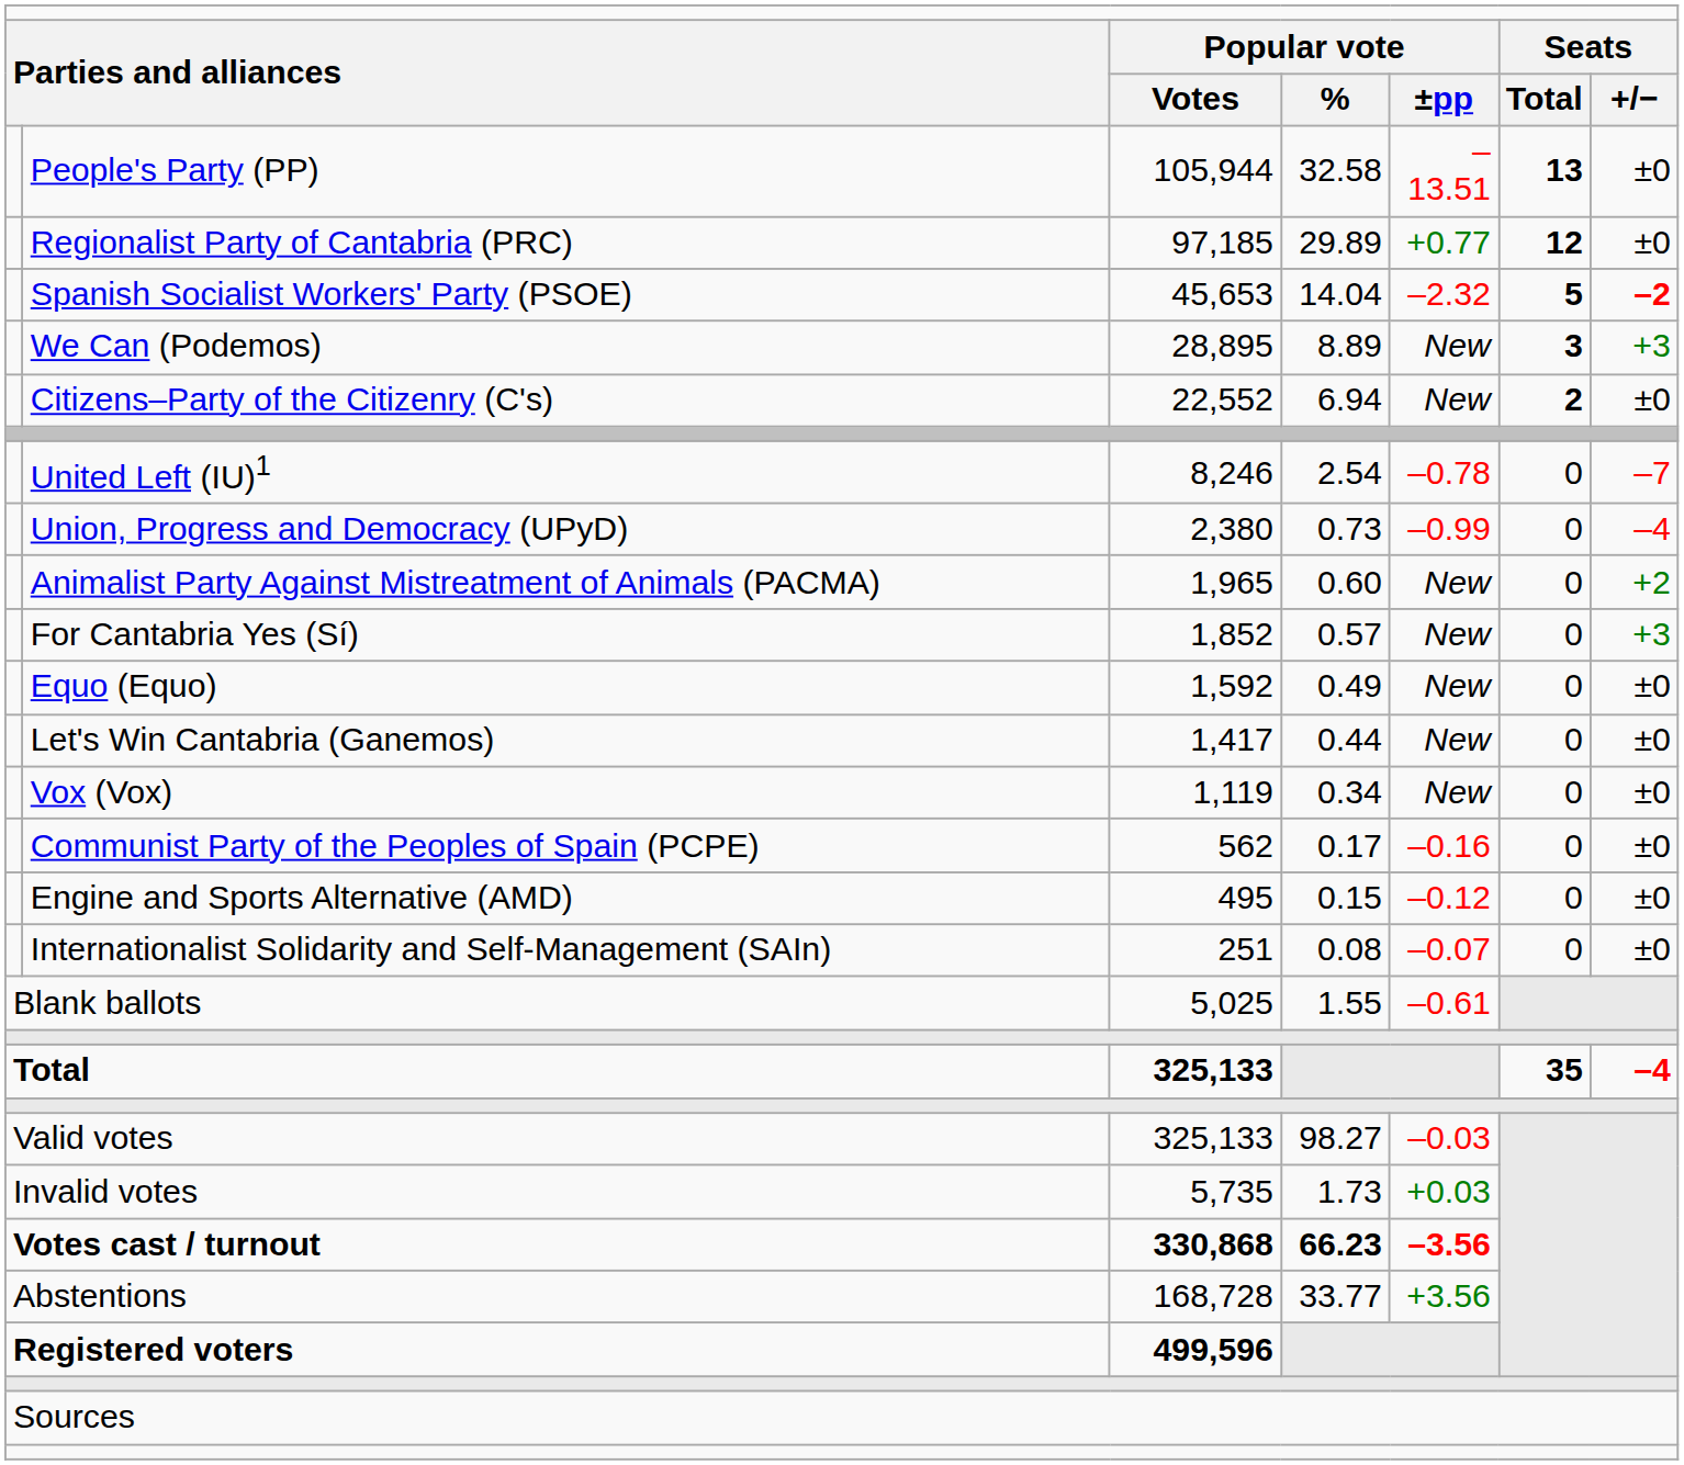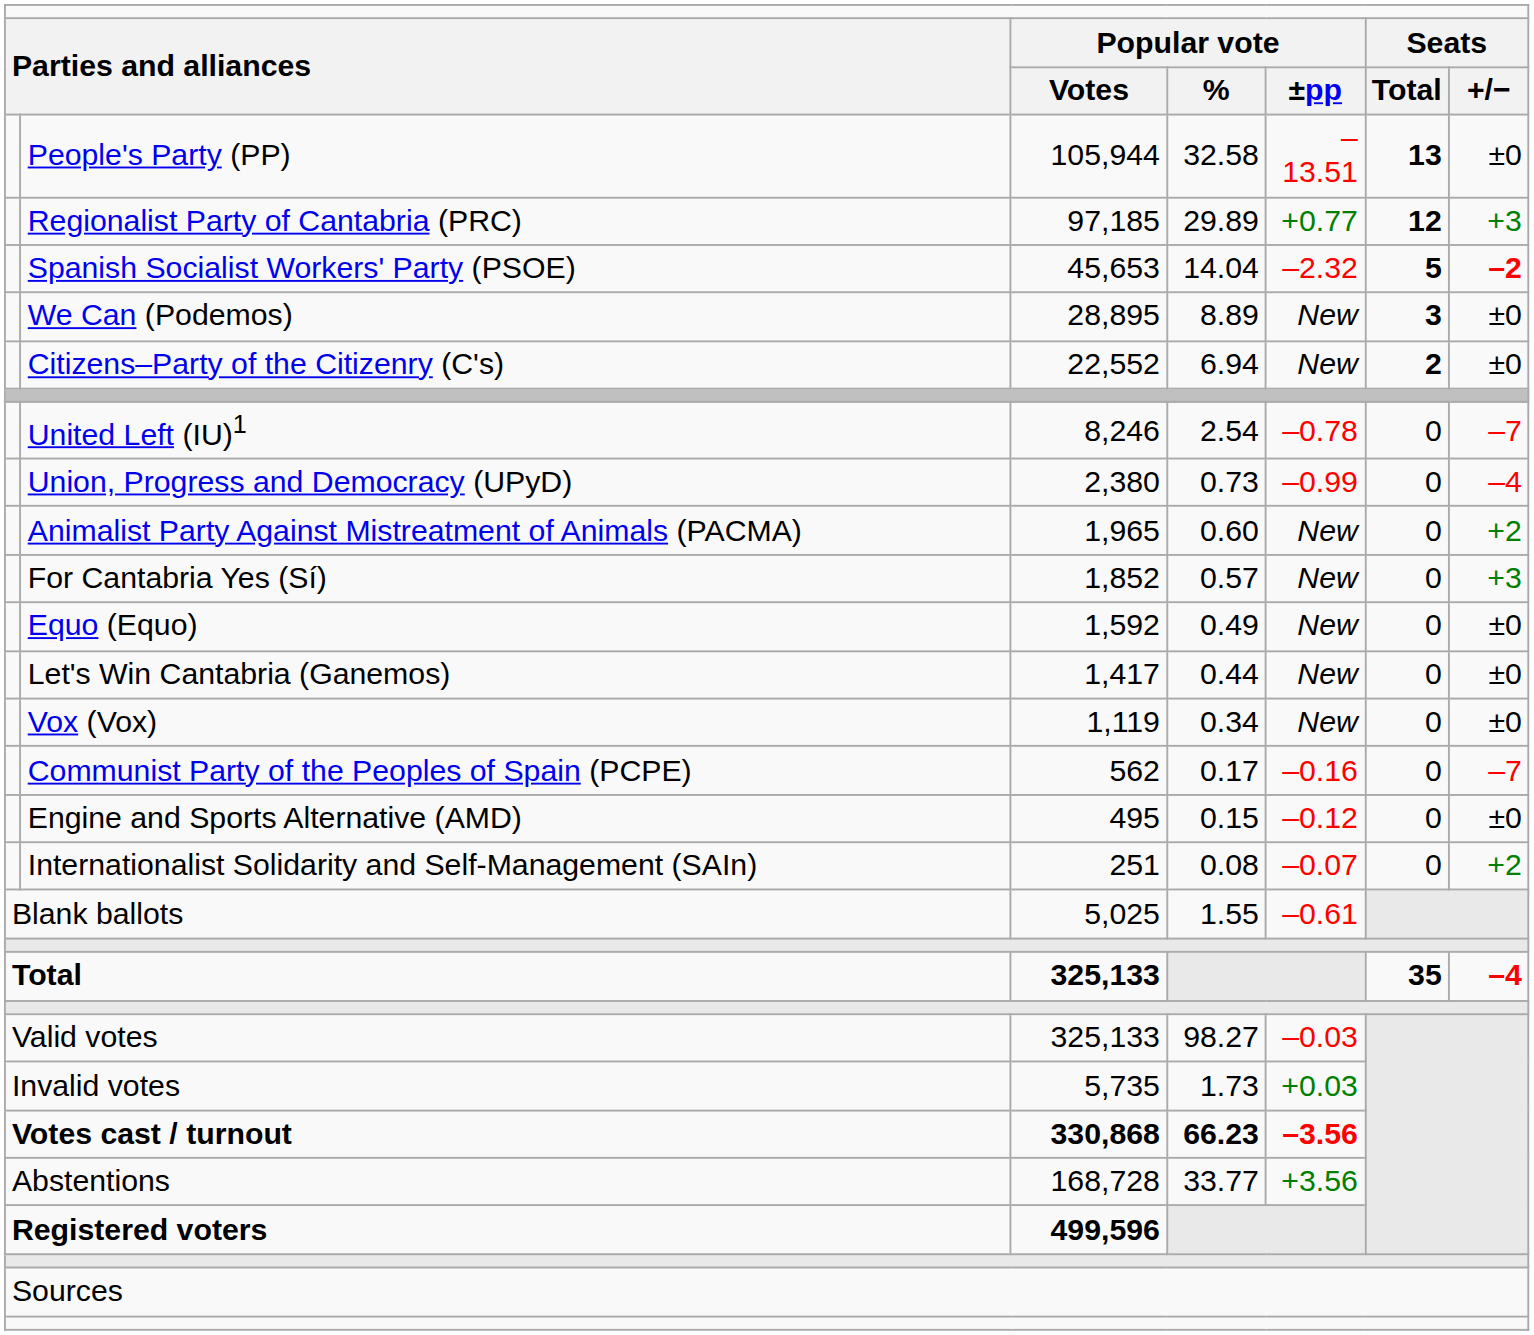Regionalist Party of Cantabria (PRC) | column 7: ±0 -> +3
We Can (Podemos) | column 7: +3 -> ±0
Communist Party of the Peoples of Spain (PCPE) | column 7: ±0 -> –7
Internationalist Solidarity and Self-Management (SAIn) | column 7: ±0 -> +2
